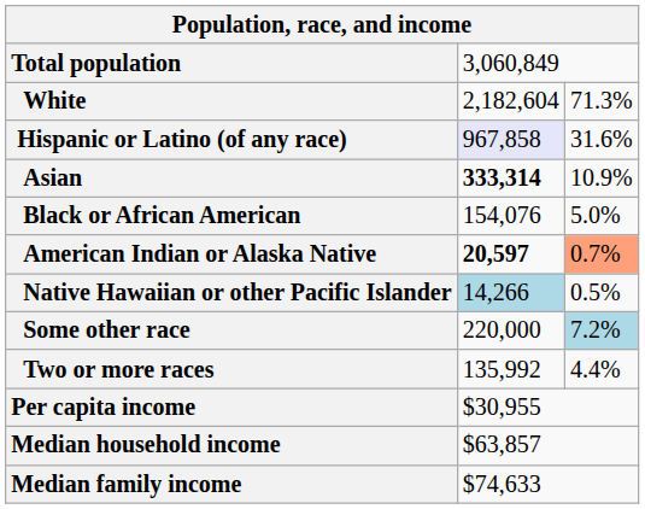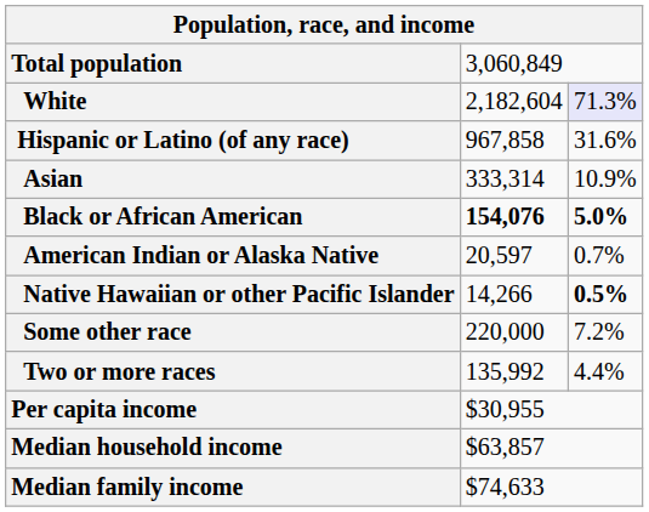White | column 3: no background -> lavender background
Hispanic or Latino (of any race) | column 2: lavender background -> no background
Asian | column 2: bold -> normal
Black or African American | column 2: normal -> bold
Black or African American | column 3: normal -> bold
American Indian or Alaska Native | column 2: bold -> normal
American Indian or Alaska Native | column 3: lightsalmon background -> no background
Native Hawaiian or other Pacific Islander | column 2: lightblue background -> no background
Native Hawaiian or other Pacific Islander | column 3: normal -> bold
Some other race | column 3: lightblue background -> no background
